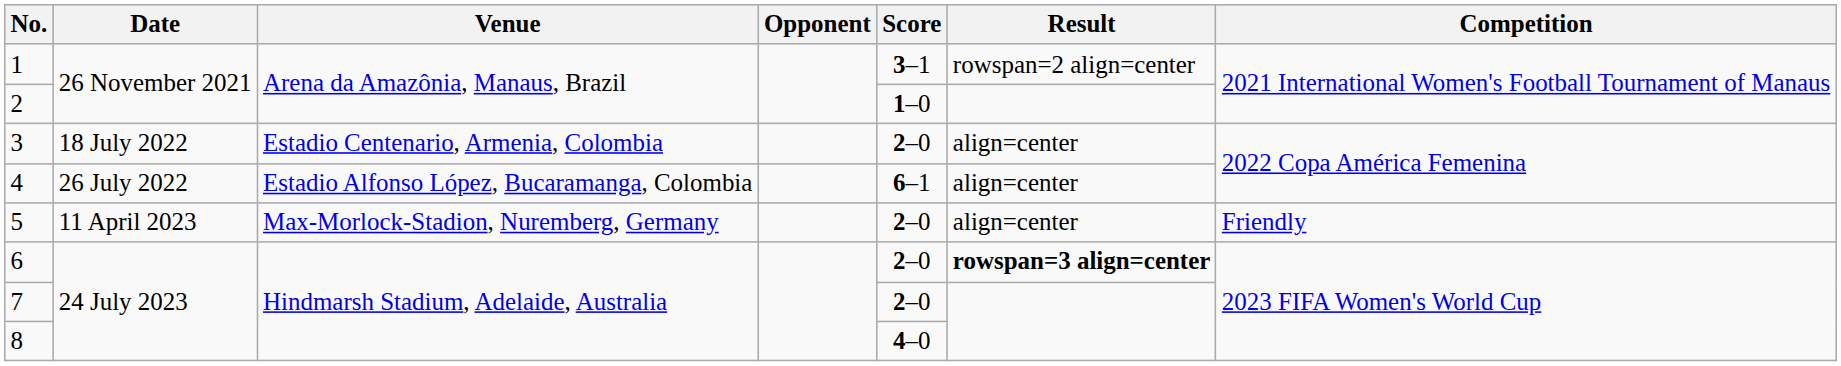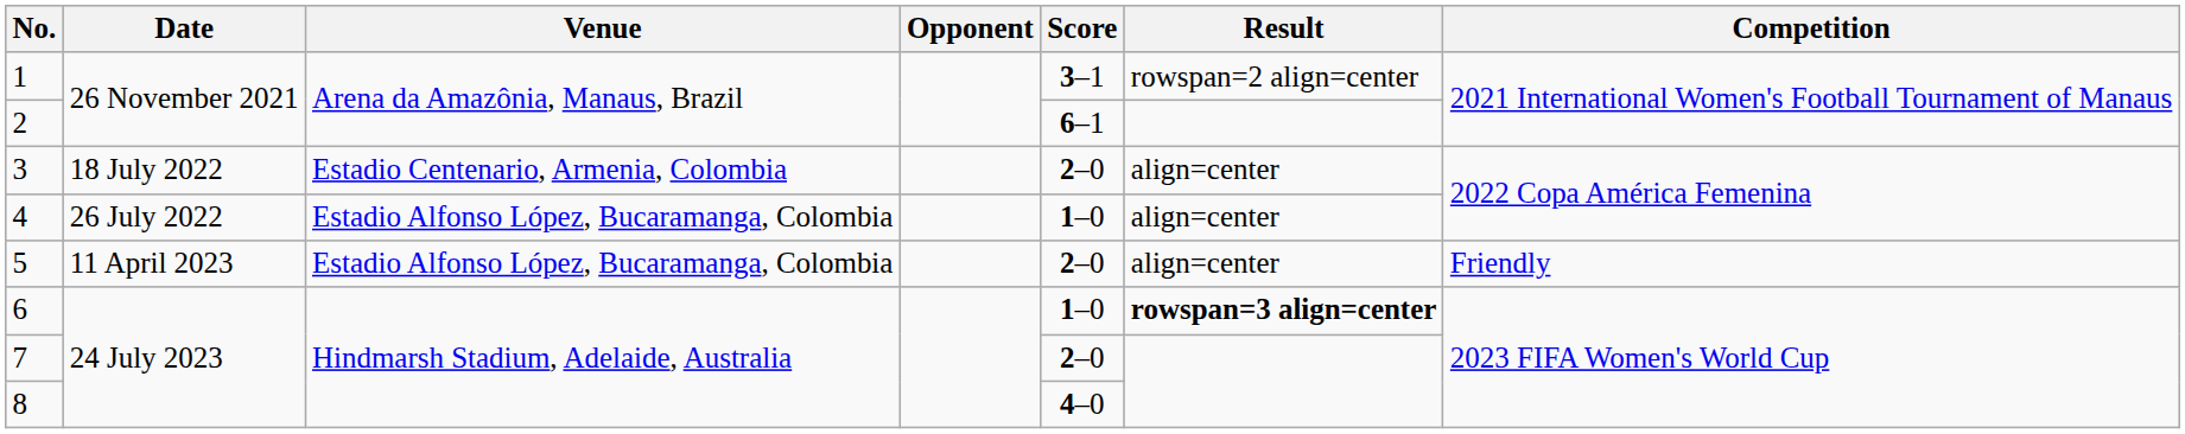2 | Score: 1–0 -> 6–1
4 | Score: 6–1 -> 1–0
5 | Venue: Max-Morlock-Stadion, Nuremberg, Germany -> Estadio Alfonso López, Bucaramanga, Colombia
6 | Score: 2–0 -> 1–0
